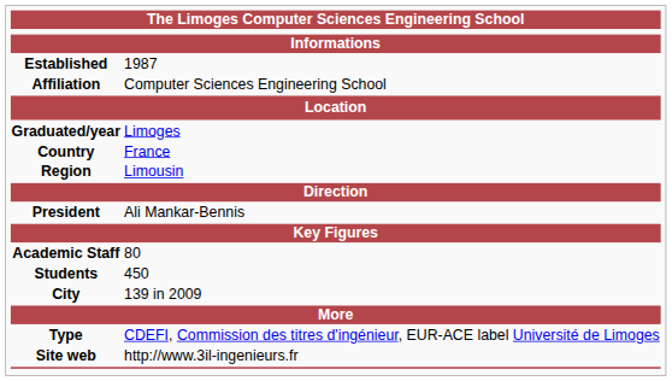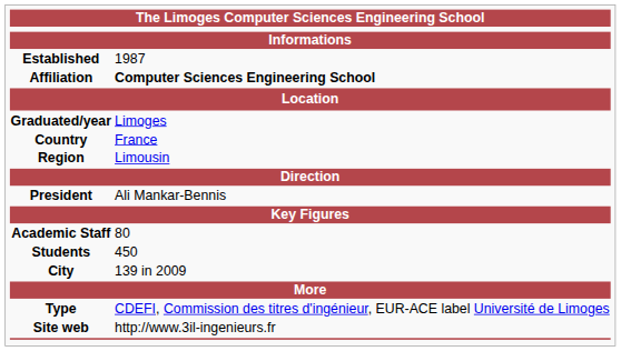row 4 | column 2: normal -> bold
